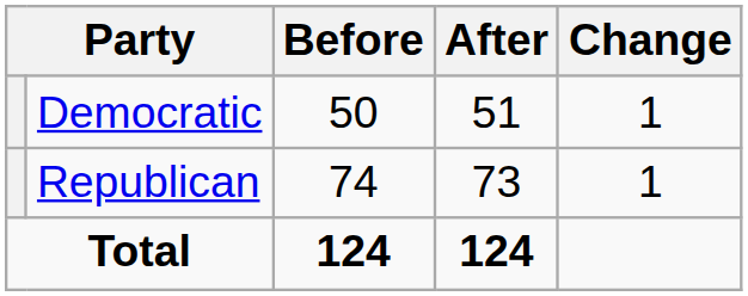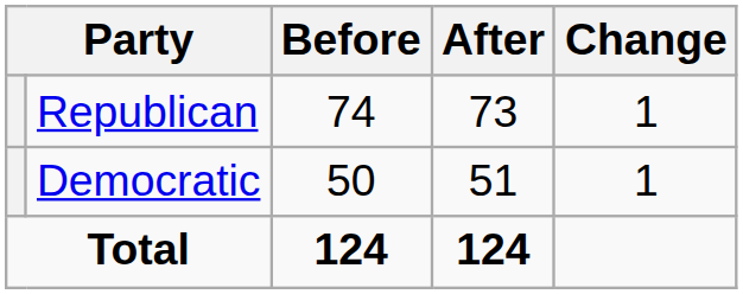rows swapped: Republican <-> Democratic
